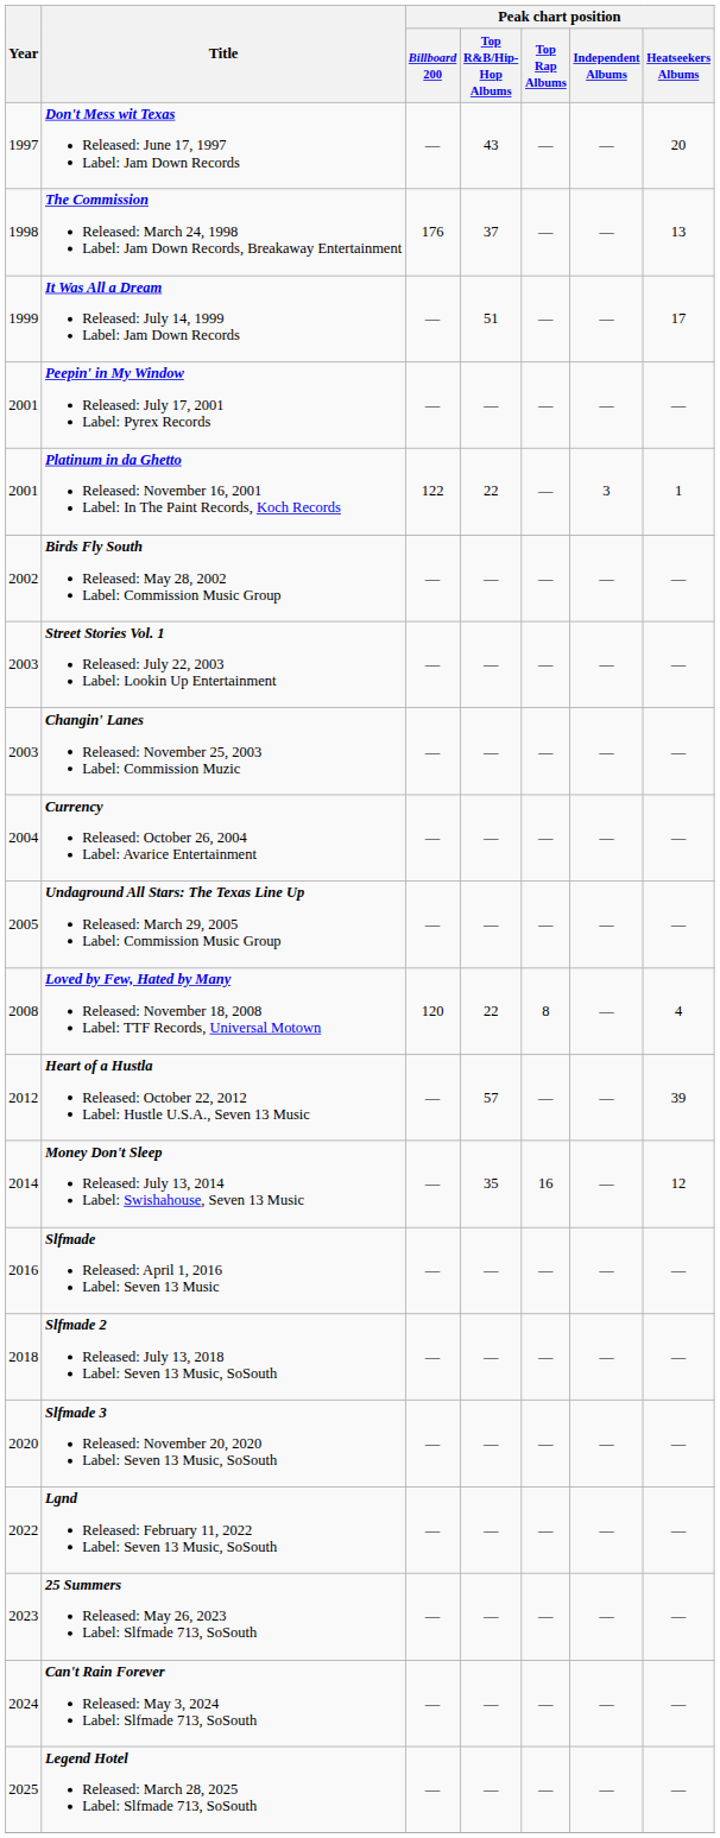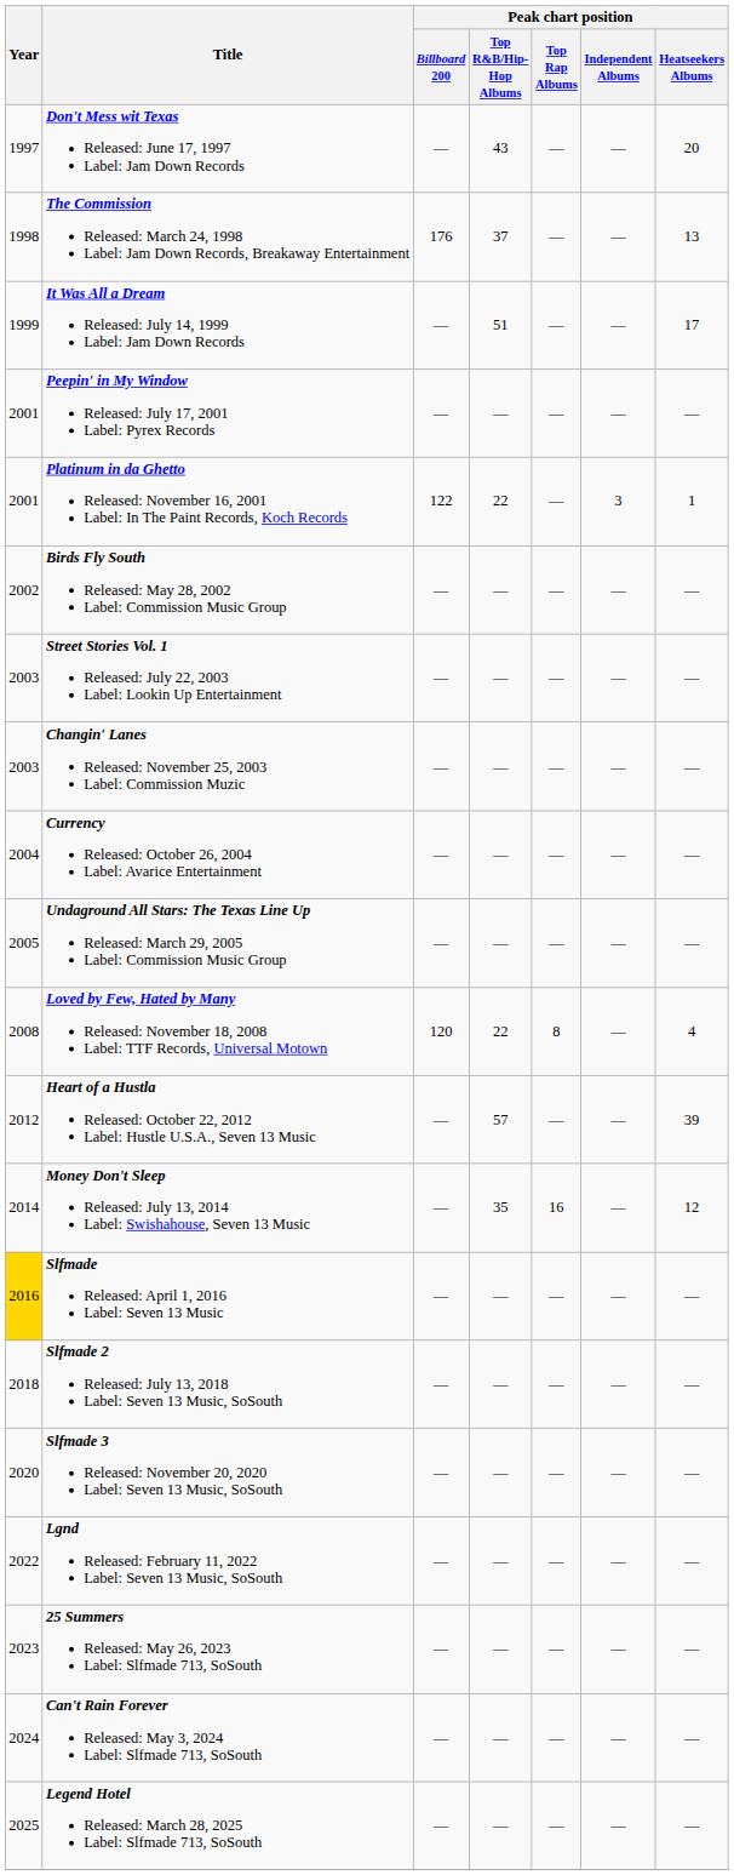Slfmade Released: April 1, 2016 Label: Seven 13 Music | Year: no background -> gold background
